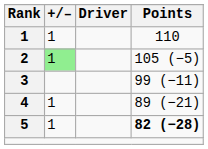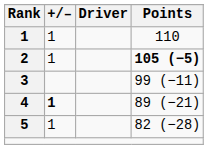2 | +/–: lightgreen background -> no background
2 | Points: normal -> bold
4 | +/–: normal -> bold
5 | Points: bold -> normal
